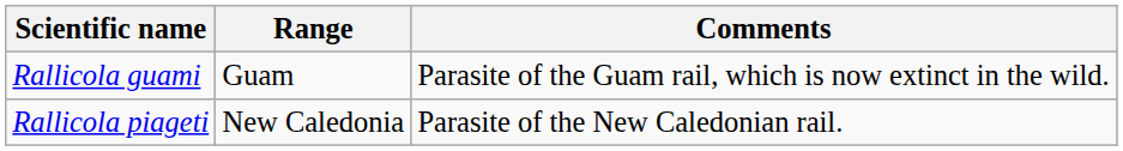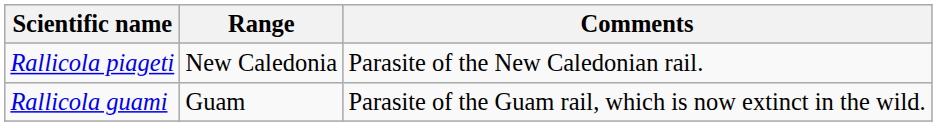rows swapped: Rallicola guami <-> Rallicola piageti
